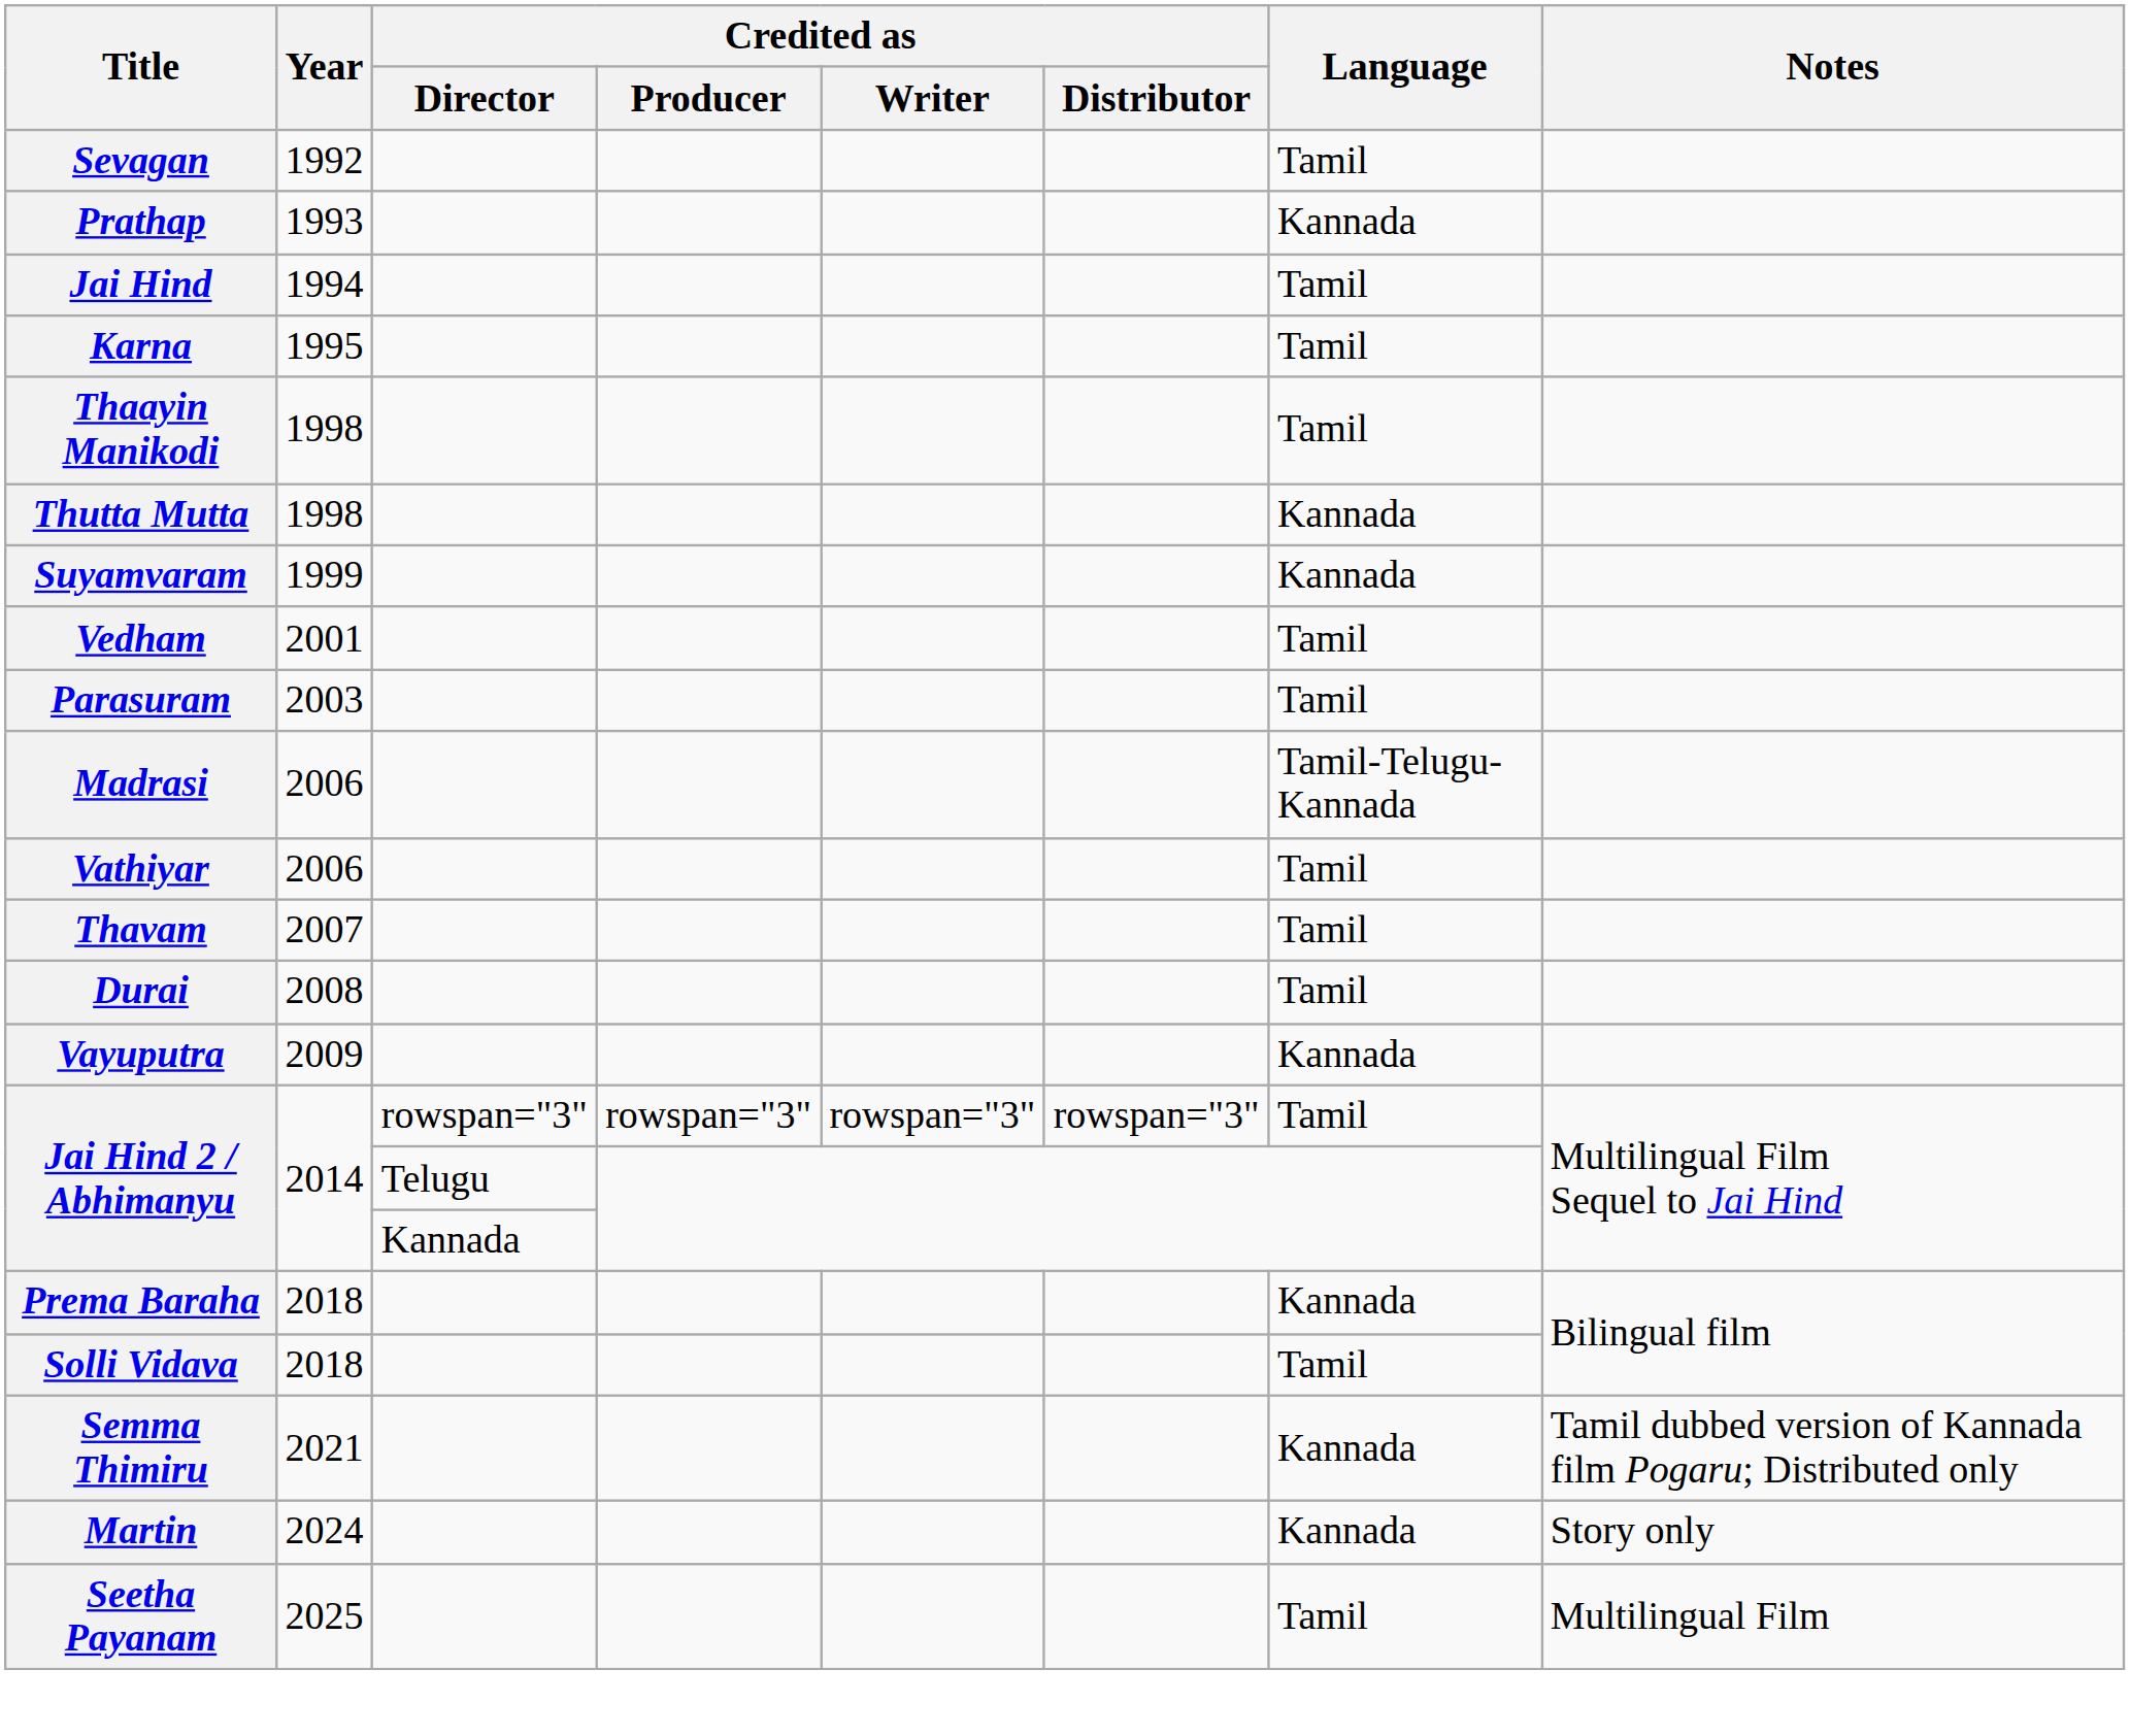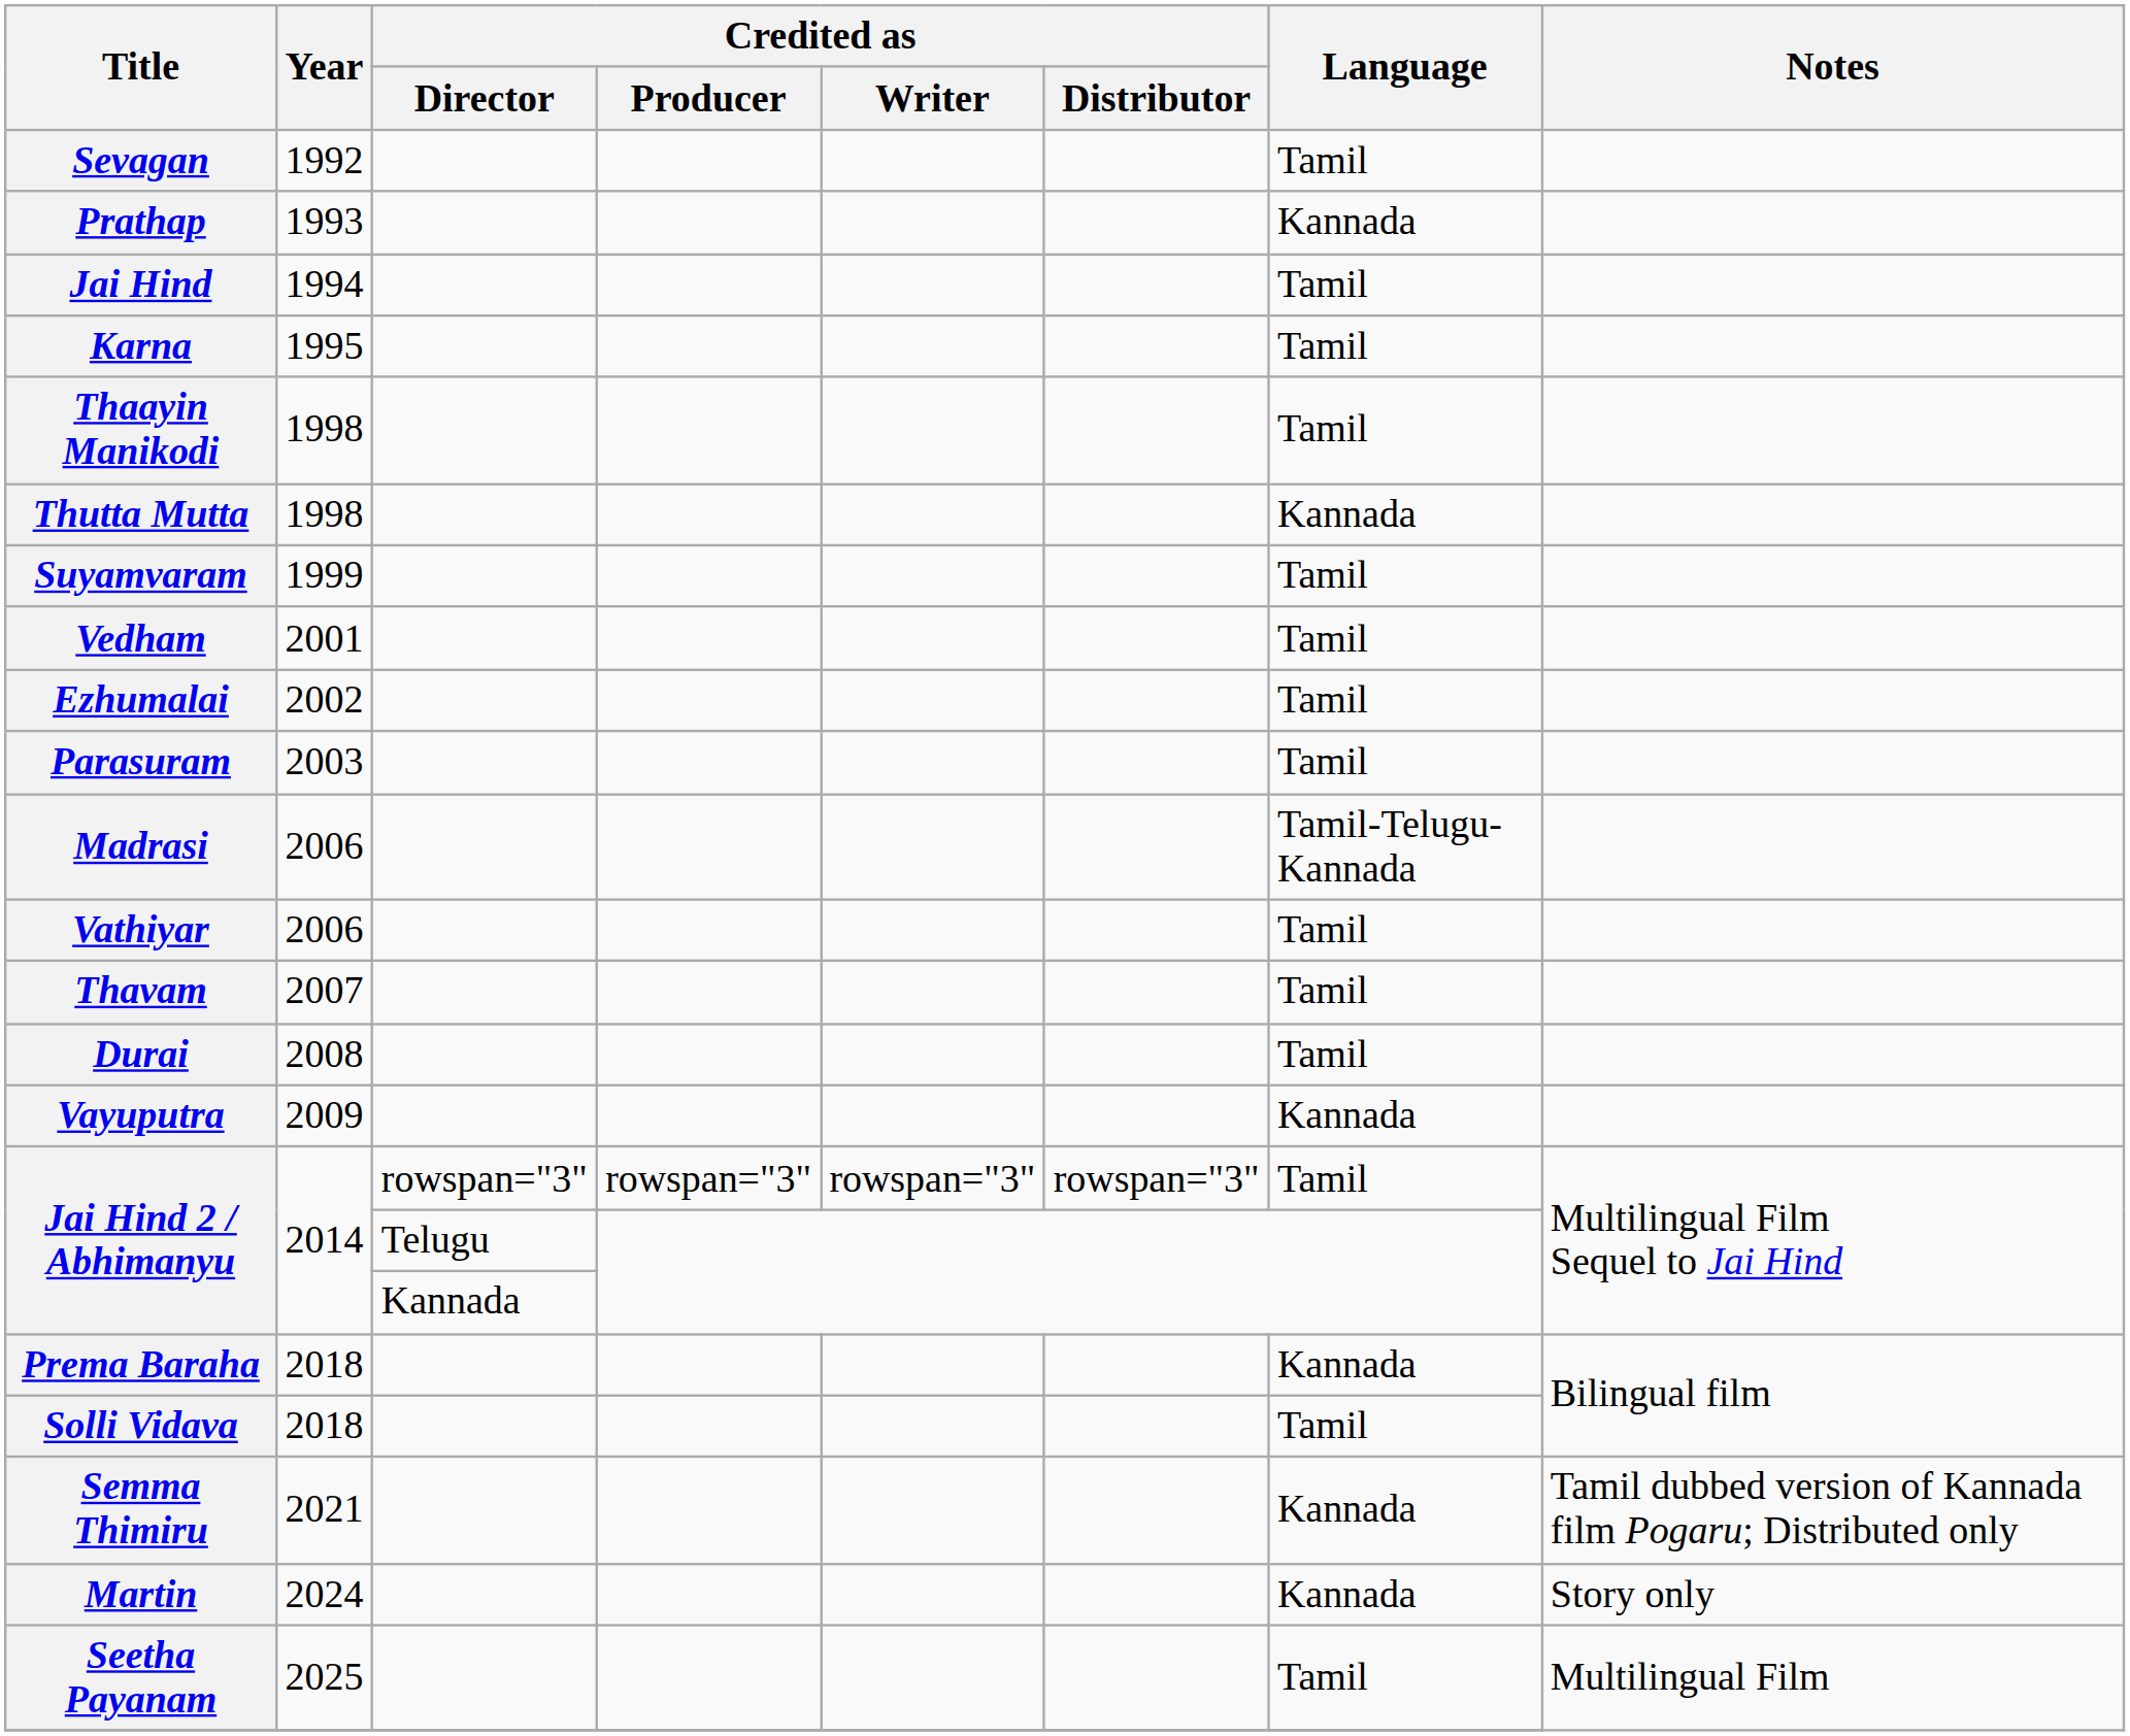Suyamvaram | Language: Kannada -> Tamil
+ row: Ezhumalai | 2002 | Tamil
